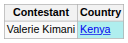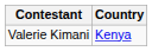Valerie Kimani | Country: paleturquoise background -> no background
